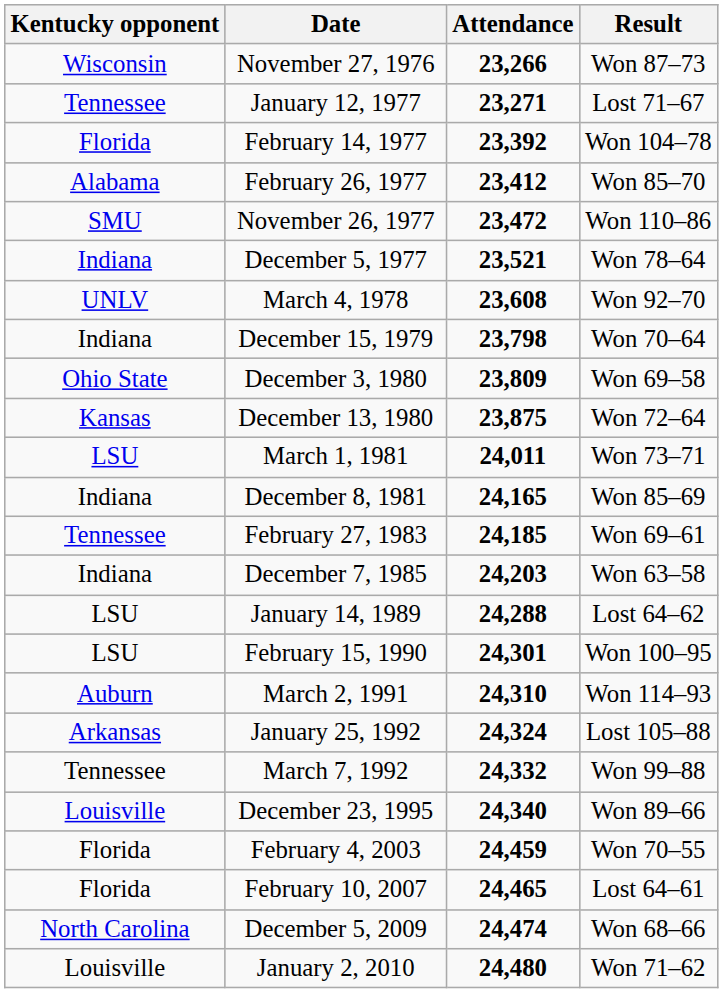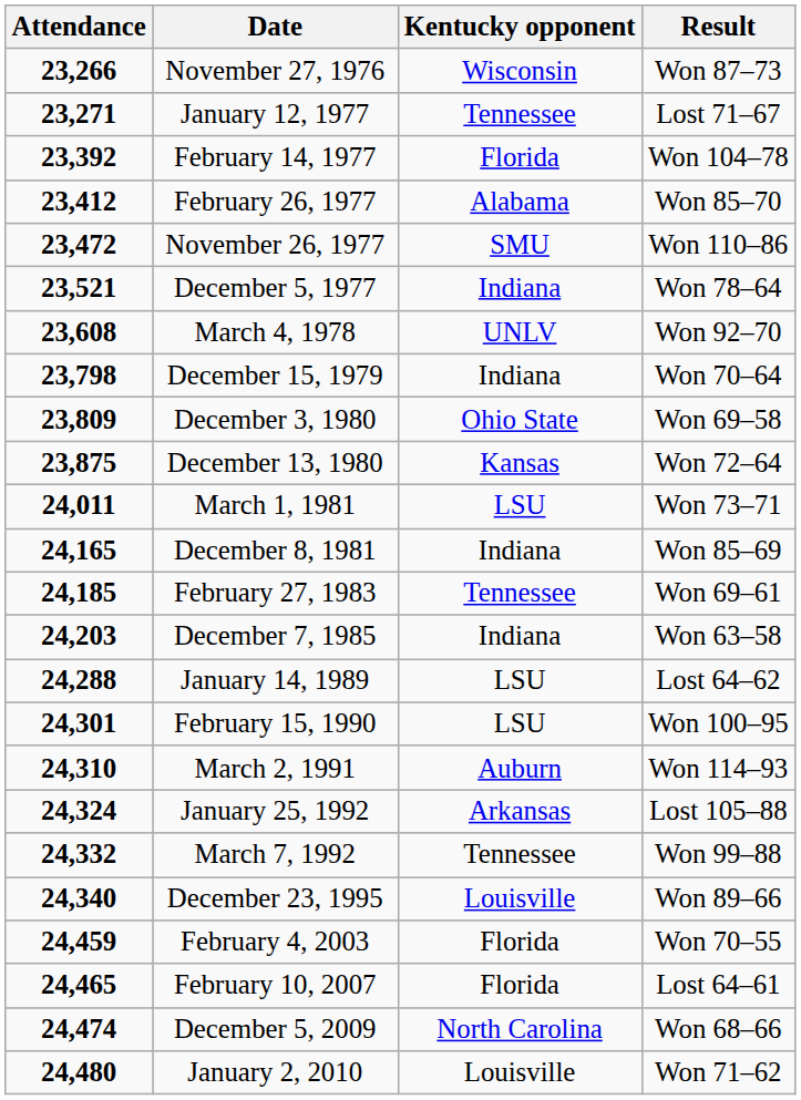columns swapped: Attendance <-> Kentucky opponent
